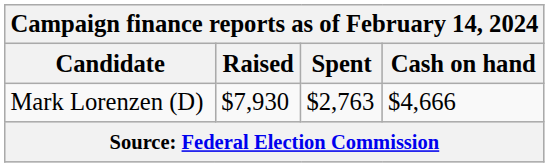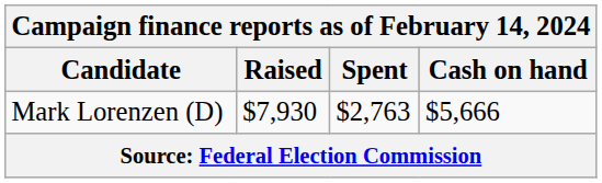Mark Lorenzen (D) | Cash on hand: $4,666 -> $5,666
